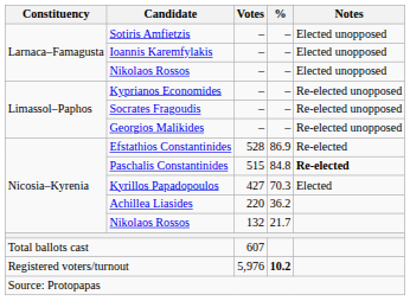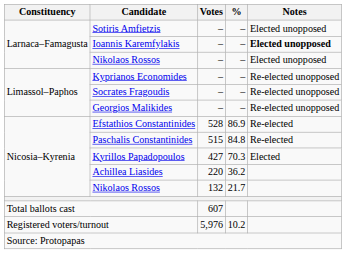Ioannis Karemfylakis | Notes: normal -> bold
Paschalis Constantinides | Notes: bold -> normal
Registered voters/turnout | %: bold -> normal
